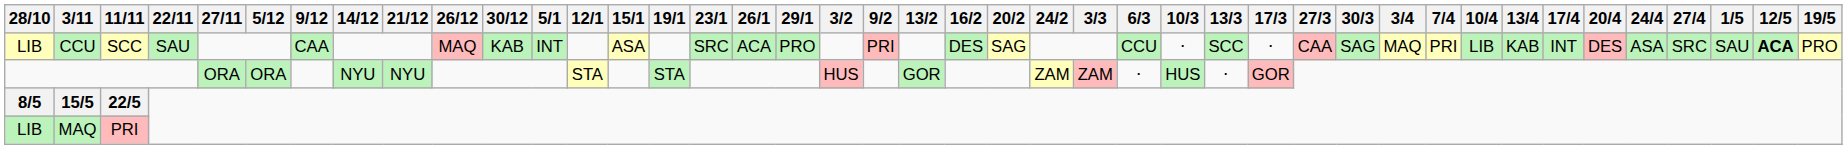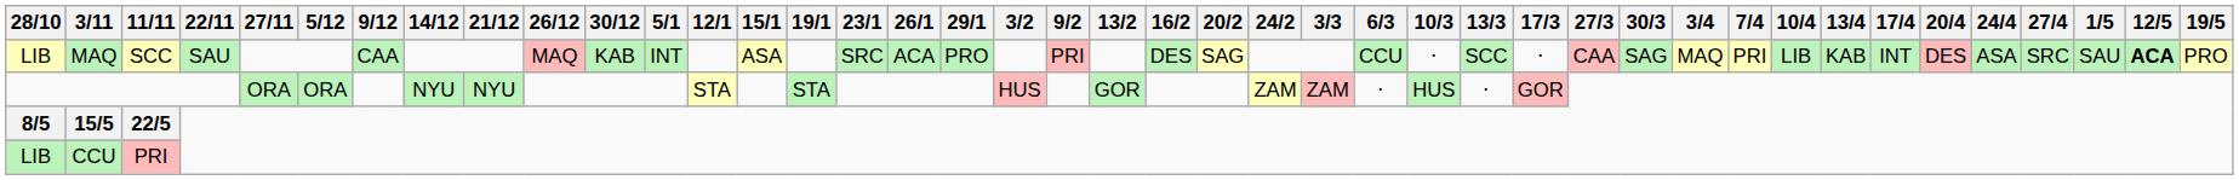row 2 | 3/11: CCU -> MAQ
row 5 | 3/11: MAQ -> CCU
